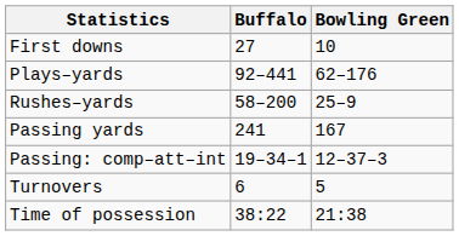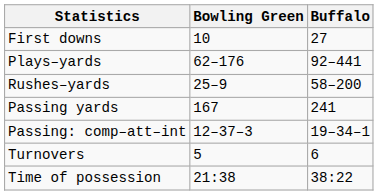columns swapped: Buffalo <-> Bowling Green
